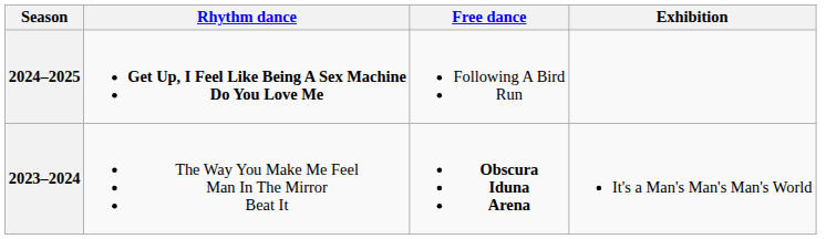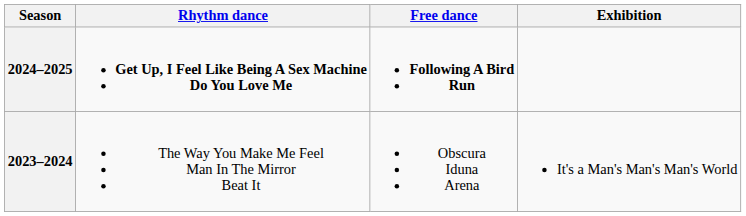2024–2025 | Free dance: normal -> bold
2023–2024 | Free dance: bold -> normal
